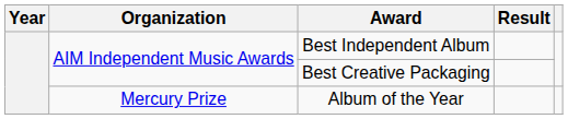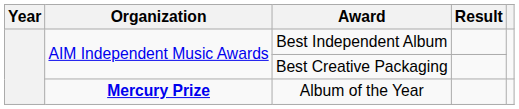Album of the Year | Organization: normal -> bold
